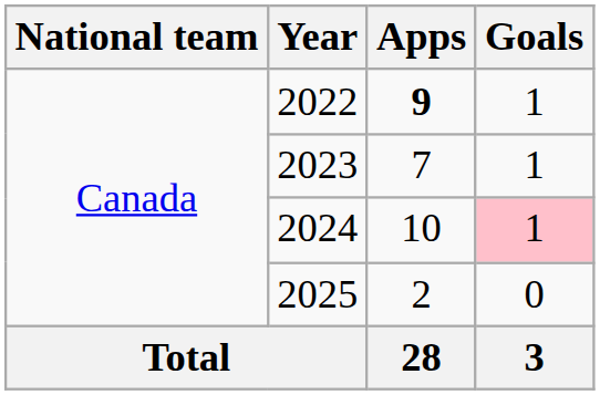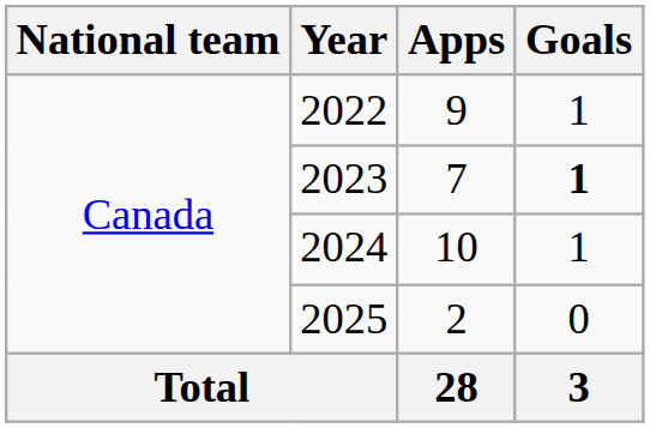2022 | Apps: bold -> normal
2023 | Goals: normal -> bold
2024 | Goals: pink background -> no background
